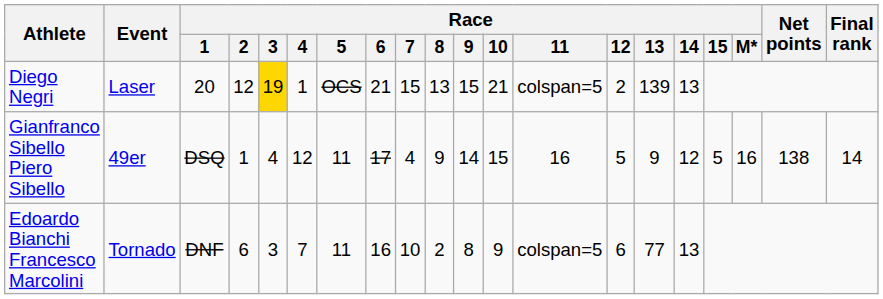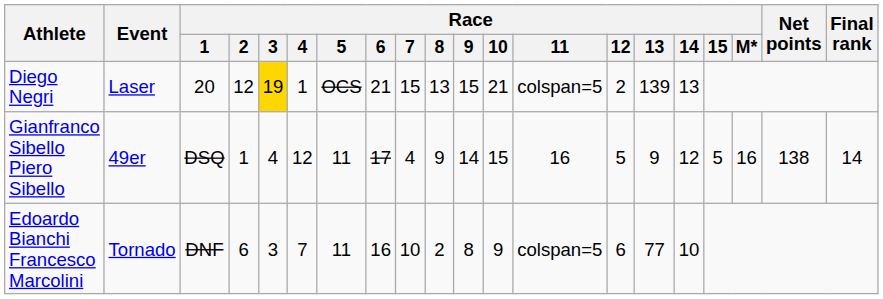Edoardo Bianchi Francesco Marcolini | Race / 14: 13 -> 10
